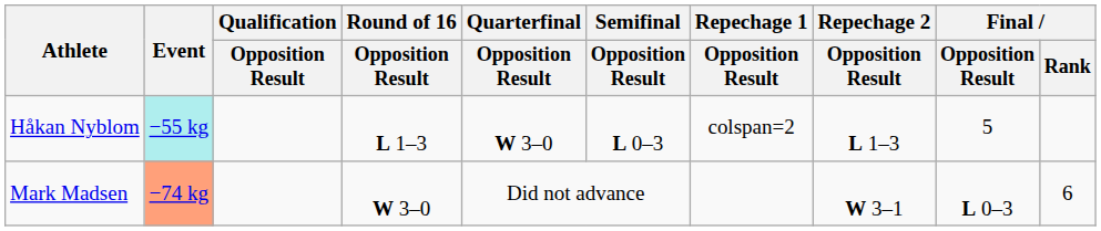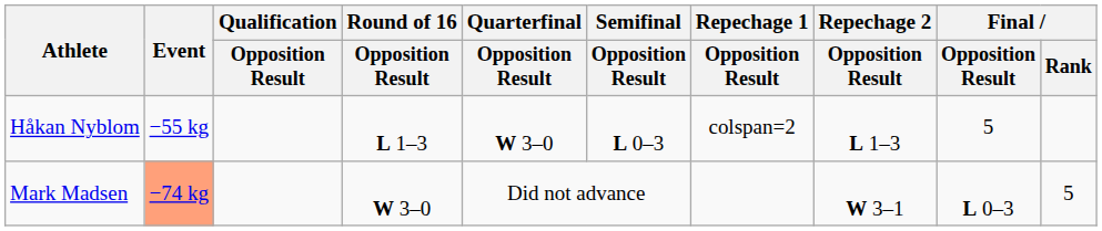Håkan Nyblom | Event: paleturquoise background -> no background
Mark Madsen | Final / Rank: 6 -> 5
